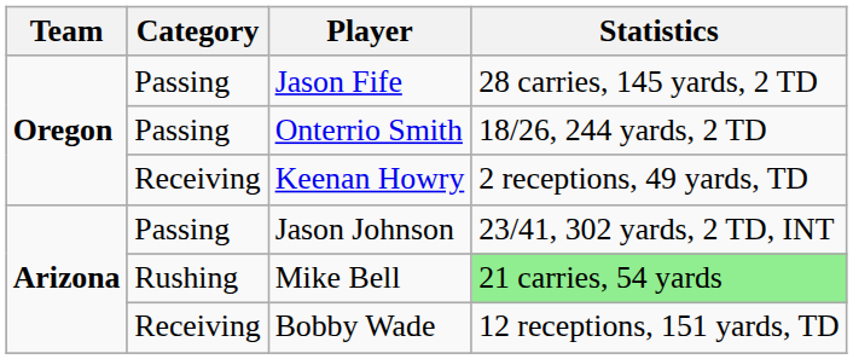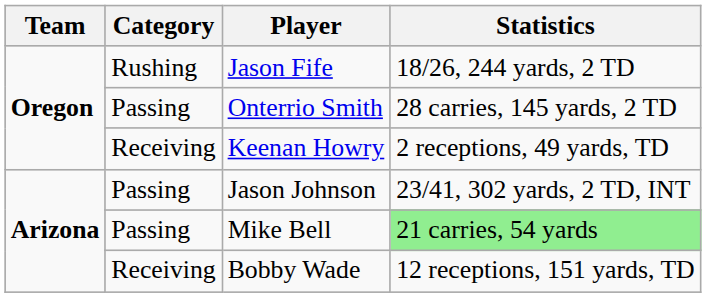Jason Fife | Category: Passing -> Rushing
Jason Fife | Statistics: 28 carries, 145 yards, 2 TD -> 18/26, 244 yards, 2 TD
Onterrio Smith | Statistics: 18/26, 244 yards, 2 TD -> 28 carries, 145 yards, 2 TD
Mike Bell | Category: Rushing -> Passing
